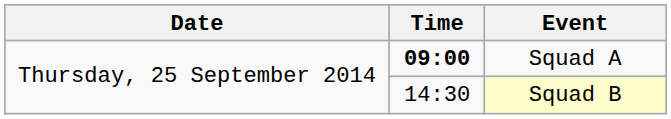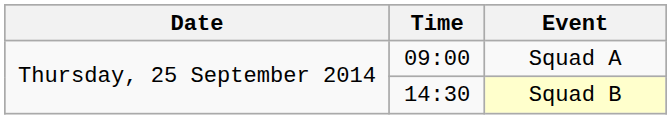Squad A | Time: bold -> normal
